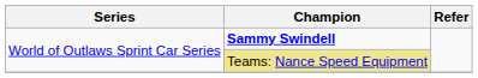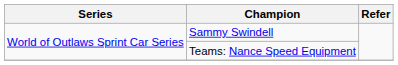Sammy Swindell | Champion: bold -> normal
Teams: Nance Speed Equipment | Champion: khaki background -> no background
